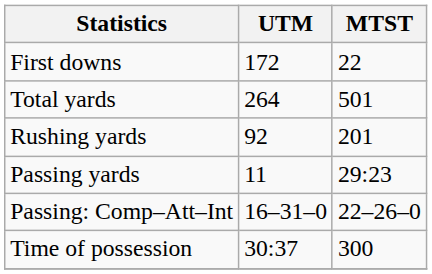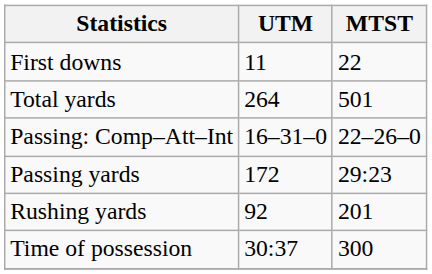First downs | UTM: 172 -> 11
rows swapped: Rushing yards <-> Passing: Comp–Att–Int
Passing yards | UTM: 11 -> 172
